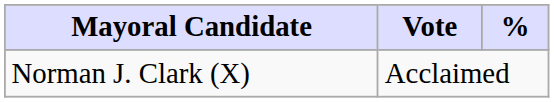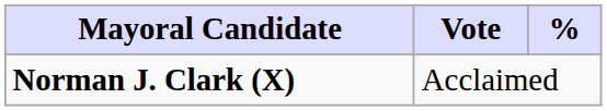Norman J. Clark (X) | Mayoral Candidate: normal -> bold
